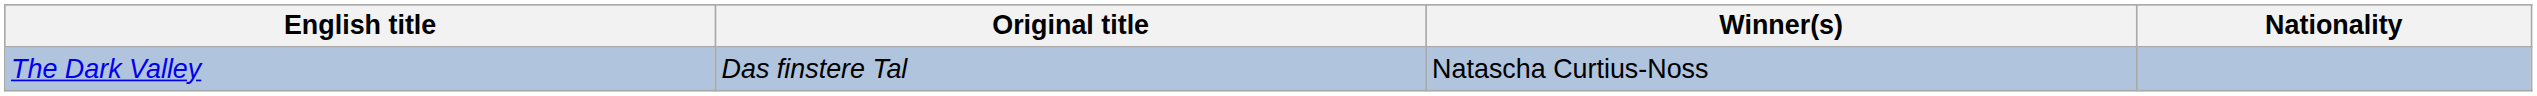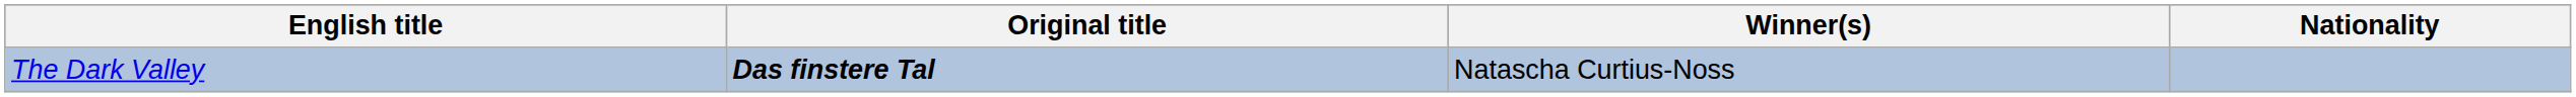The Dark Valley | Original title: normal -> bold
